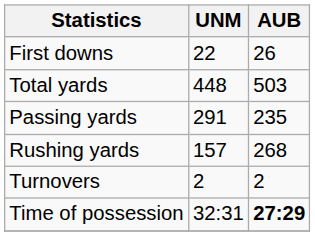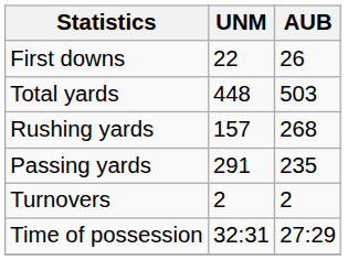rows swapped: Rushing yards <-> Passing yards
Time of possession | AUB: bold -> normal
